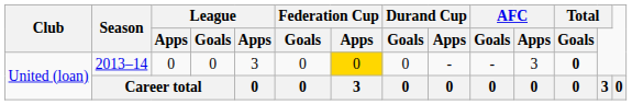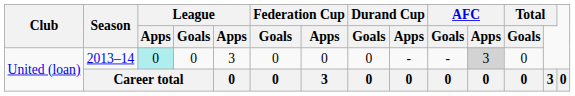United (loan) / 2013–14 | column 3: no background -> paleturquoise background
United (loan) / 2013–14 | Federation Cup / Apps: gold background -> no background
United (loan) / 2013–14 | AFC / Apps: no background -> lightgrey background
United (loan) / 2013–14 | Total / Goals: bold -> normal
